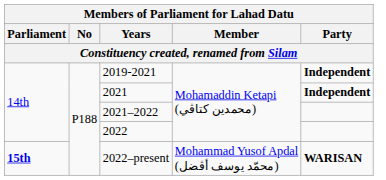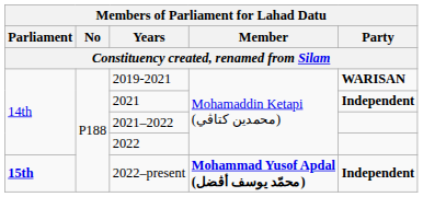2019-2021 | Party: Independent -> WARISAN
2022–present | Member: normal -> bold
2022–present | Party: WARISAN -> Independent
